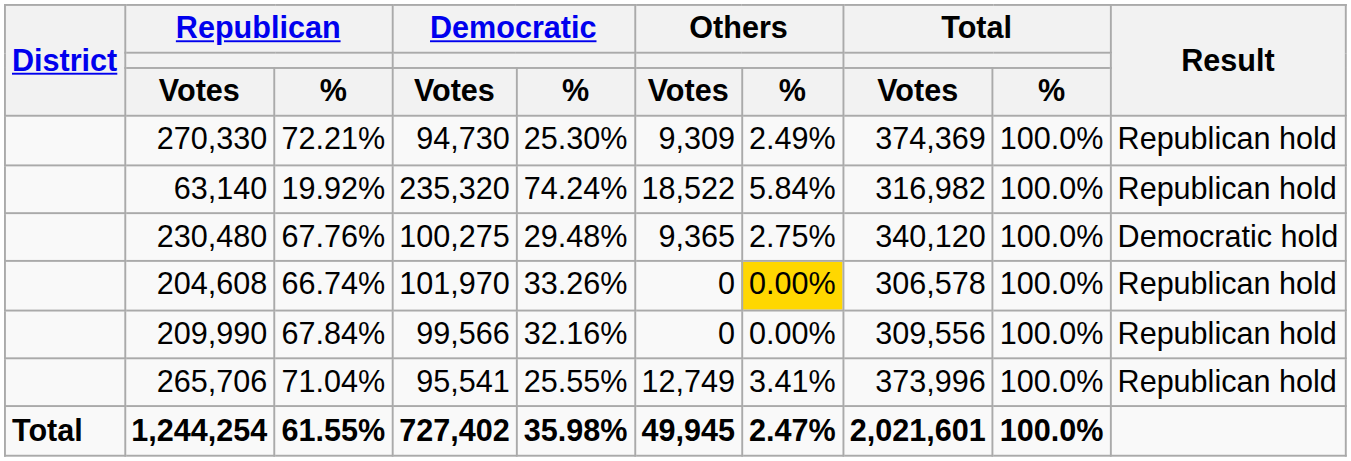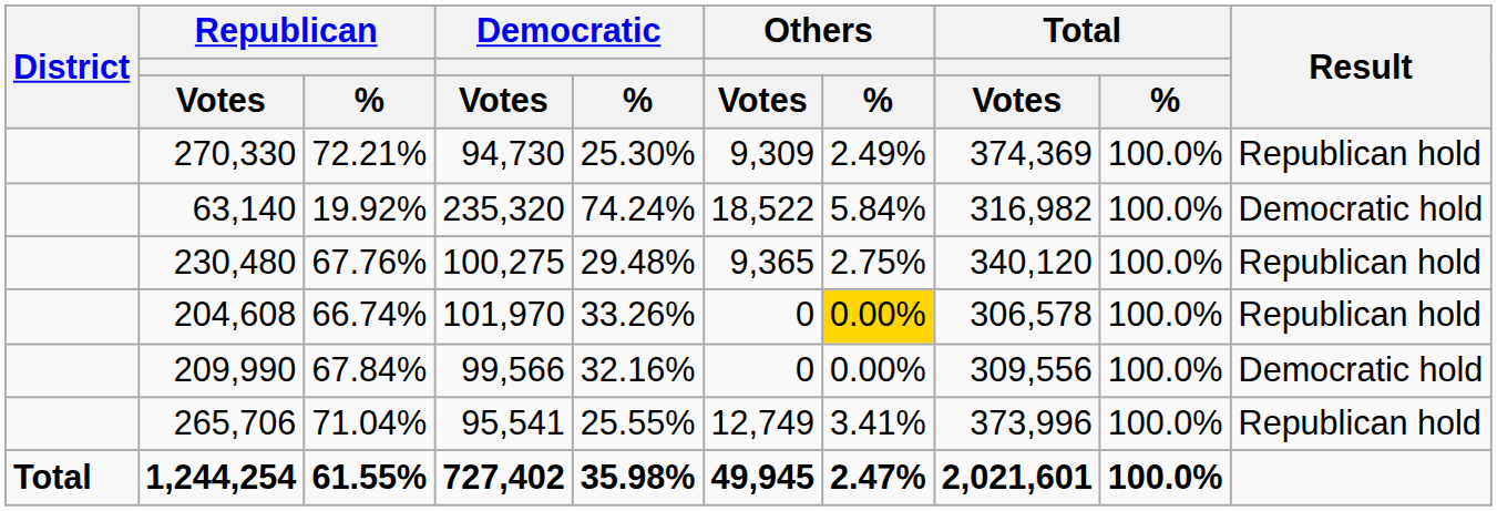63,140 | Result: Republican hold -> Democratic hold
230,480 | Result: Democratic hold -> Republican hold
209,990 | Result: Republican hold -> Democratic hold
